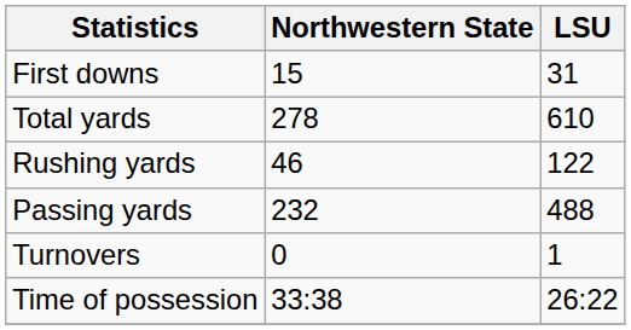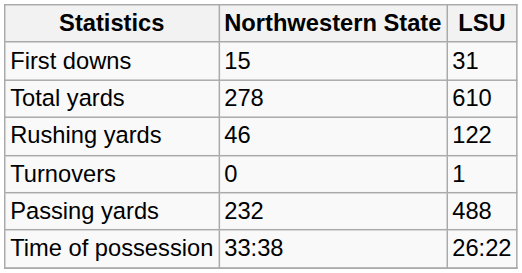rows swapped: Passing yards <-> Turnovers
